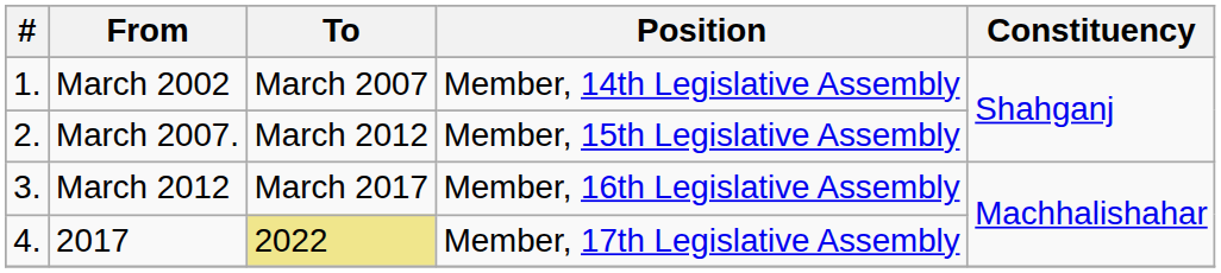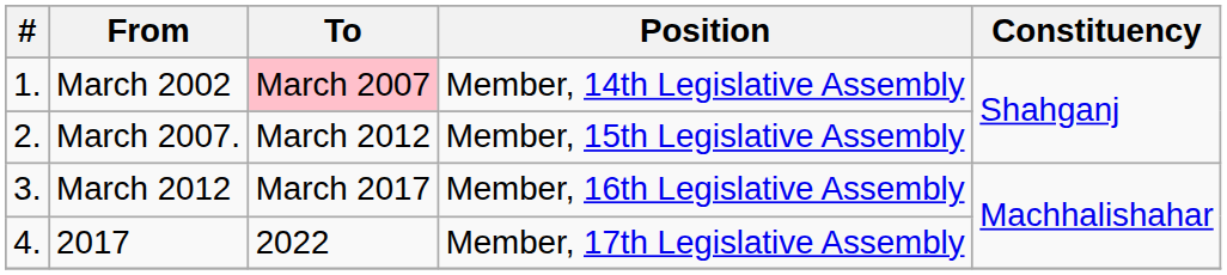March 2002 | To: no background -> pink background
2017 | To: khaki background -> no background
